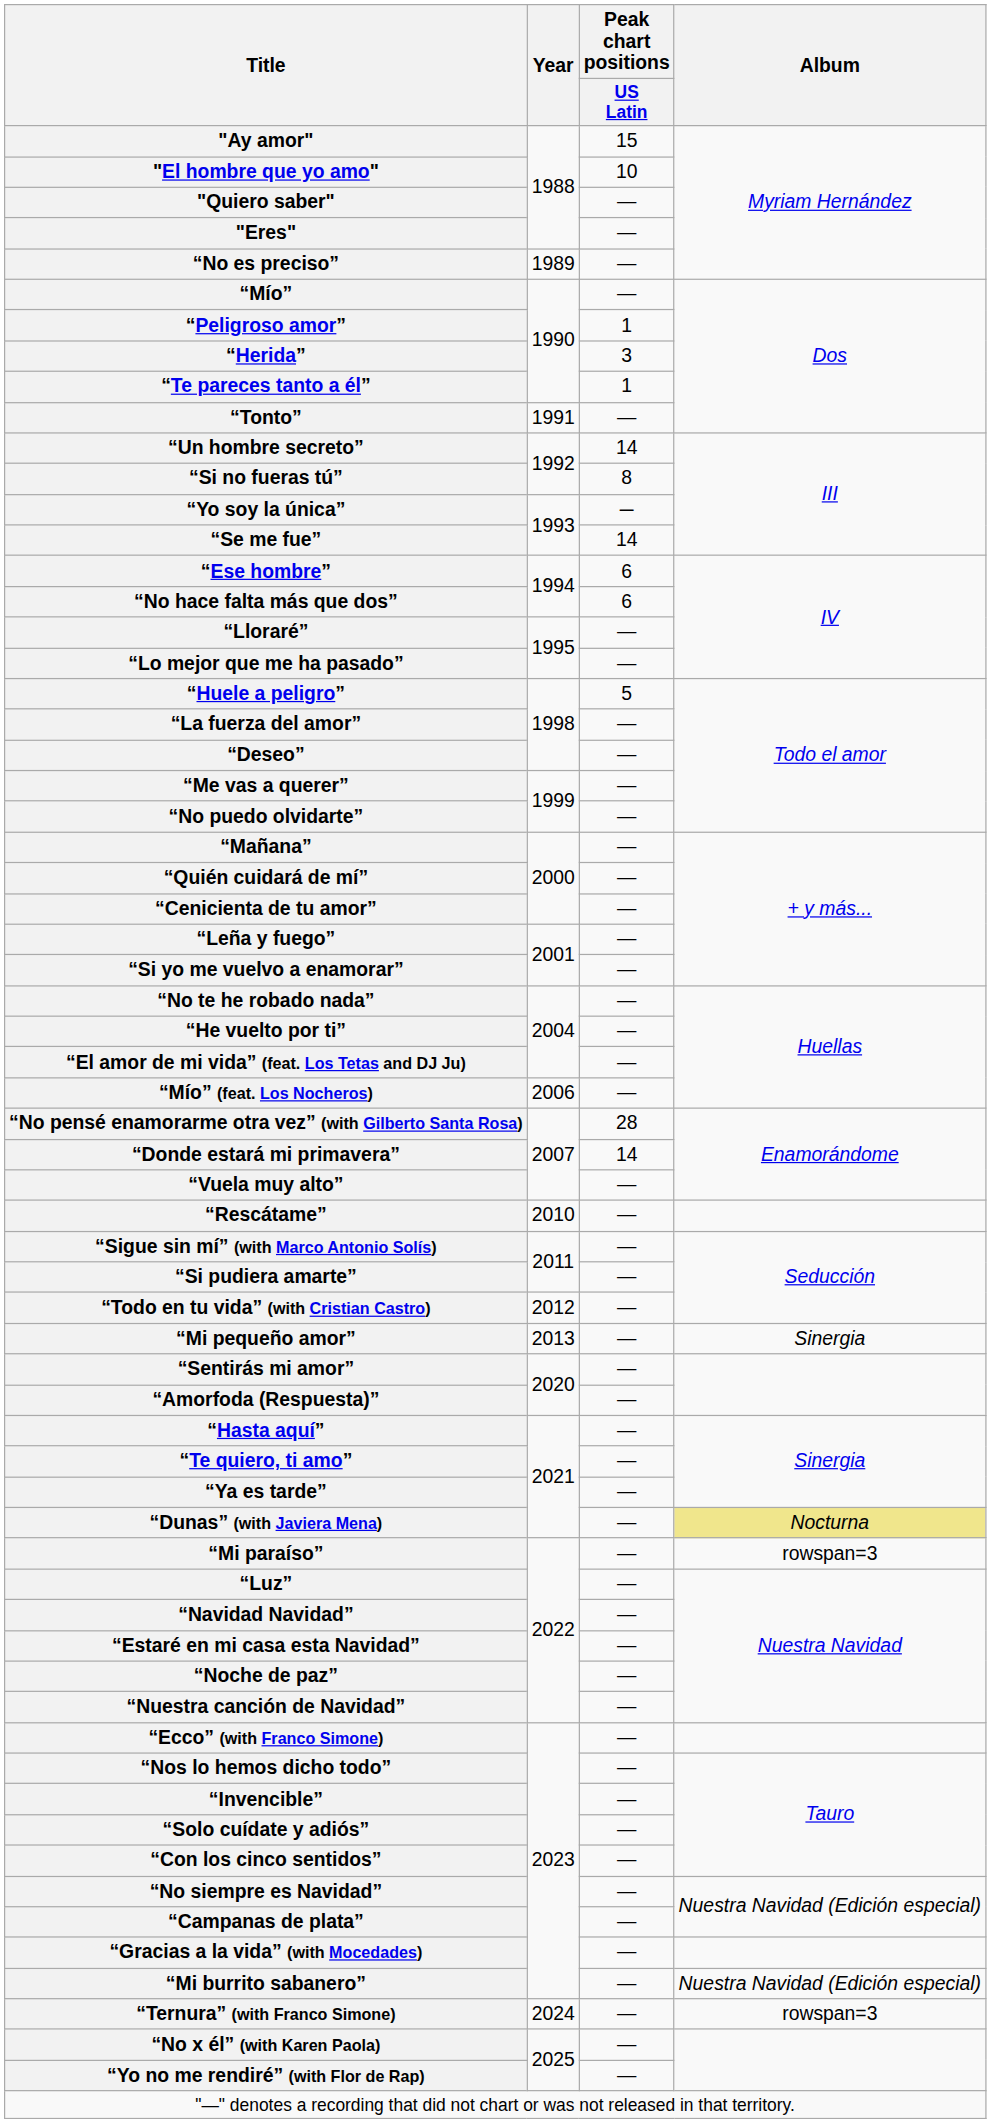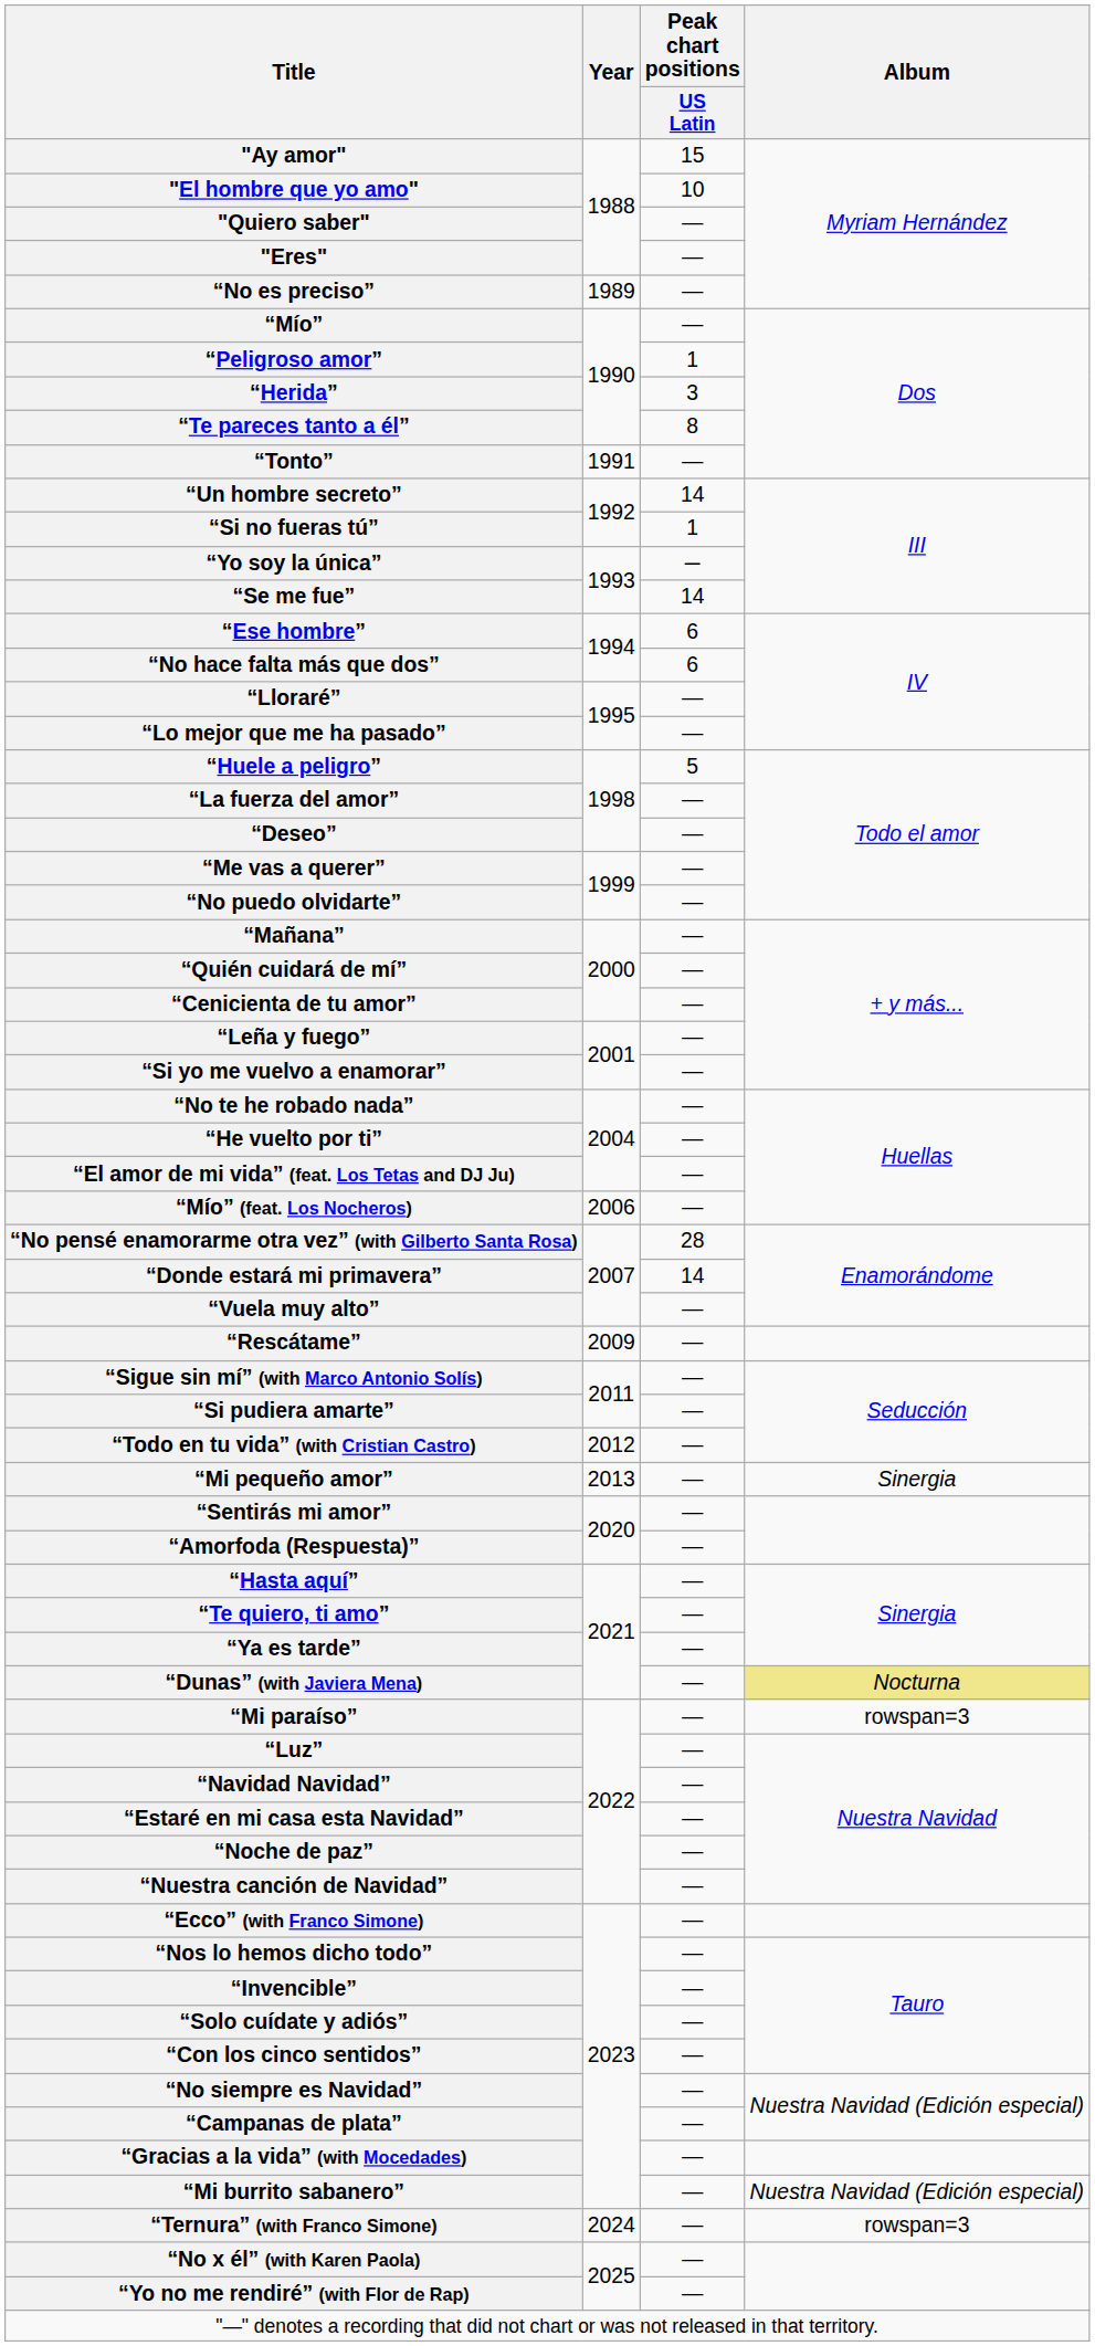“Te pareces tanto a él” | Peak chart positions / US Latin: 1 -> 8
“Si no fueras tú” | Peak chart positions / US Latin: 8 -> 1
“Rescátame” | Year: 2010 -> 2009
